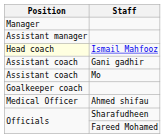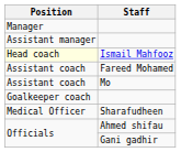row 5 | Staff: Gani gadhir -> Fareed Mohamed
row 8 | Staff: Ahmed shifau -> Sharafudheen
row 9 | Staff: Sharafudheen -> Ahmed shifau
row 10 | Staff: Fareed Mohamed -> Gani gadhir
